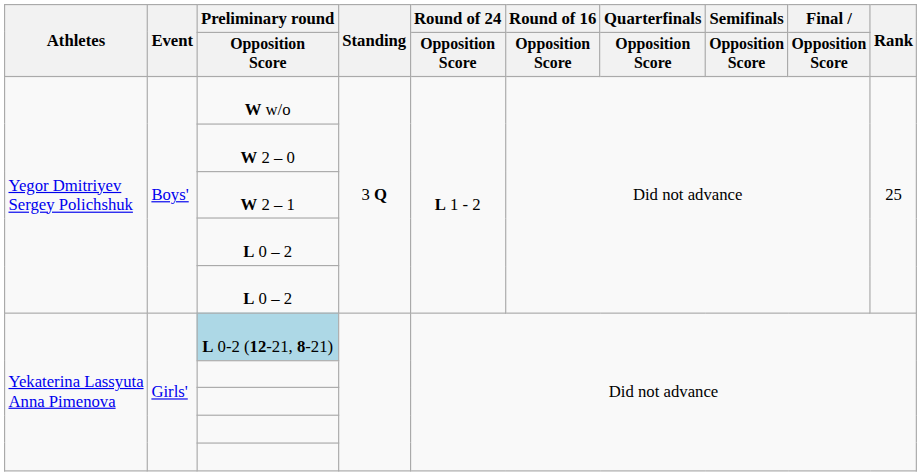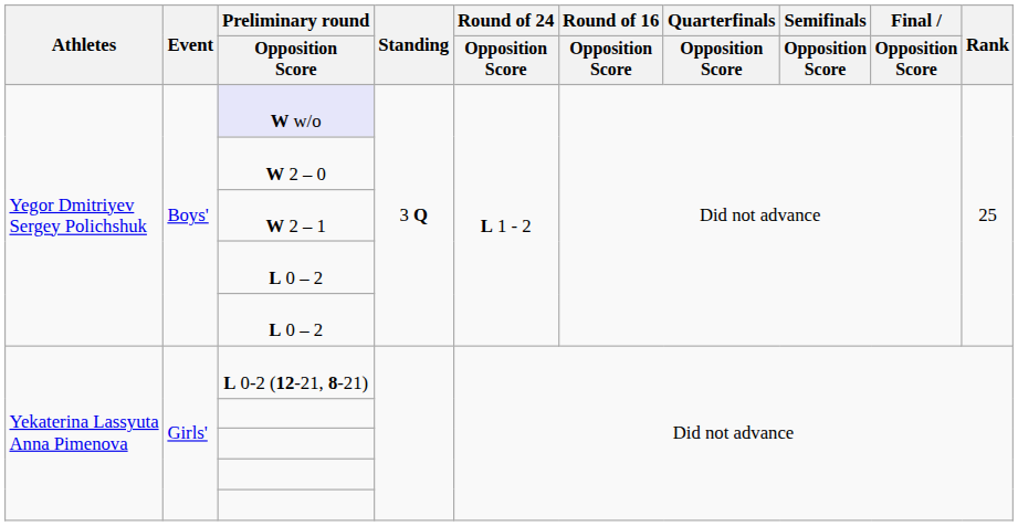W w/o | Preliminary round / Opposition Score: no background -> lavender background
L 0-2 (12-21, 8-21) | Preliminary round / Opposition Score: lightblue background -> no background
